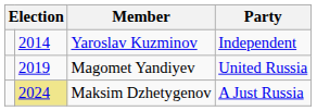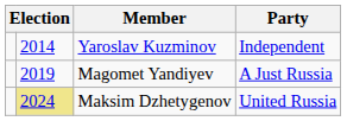Magomet Yandiyev | Party: United Russia -> A Just Russia
Maksim Dzhetygenov | Party: A Just Russia -> United Russia
